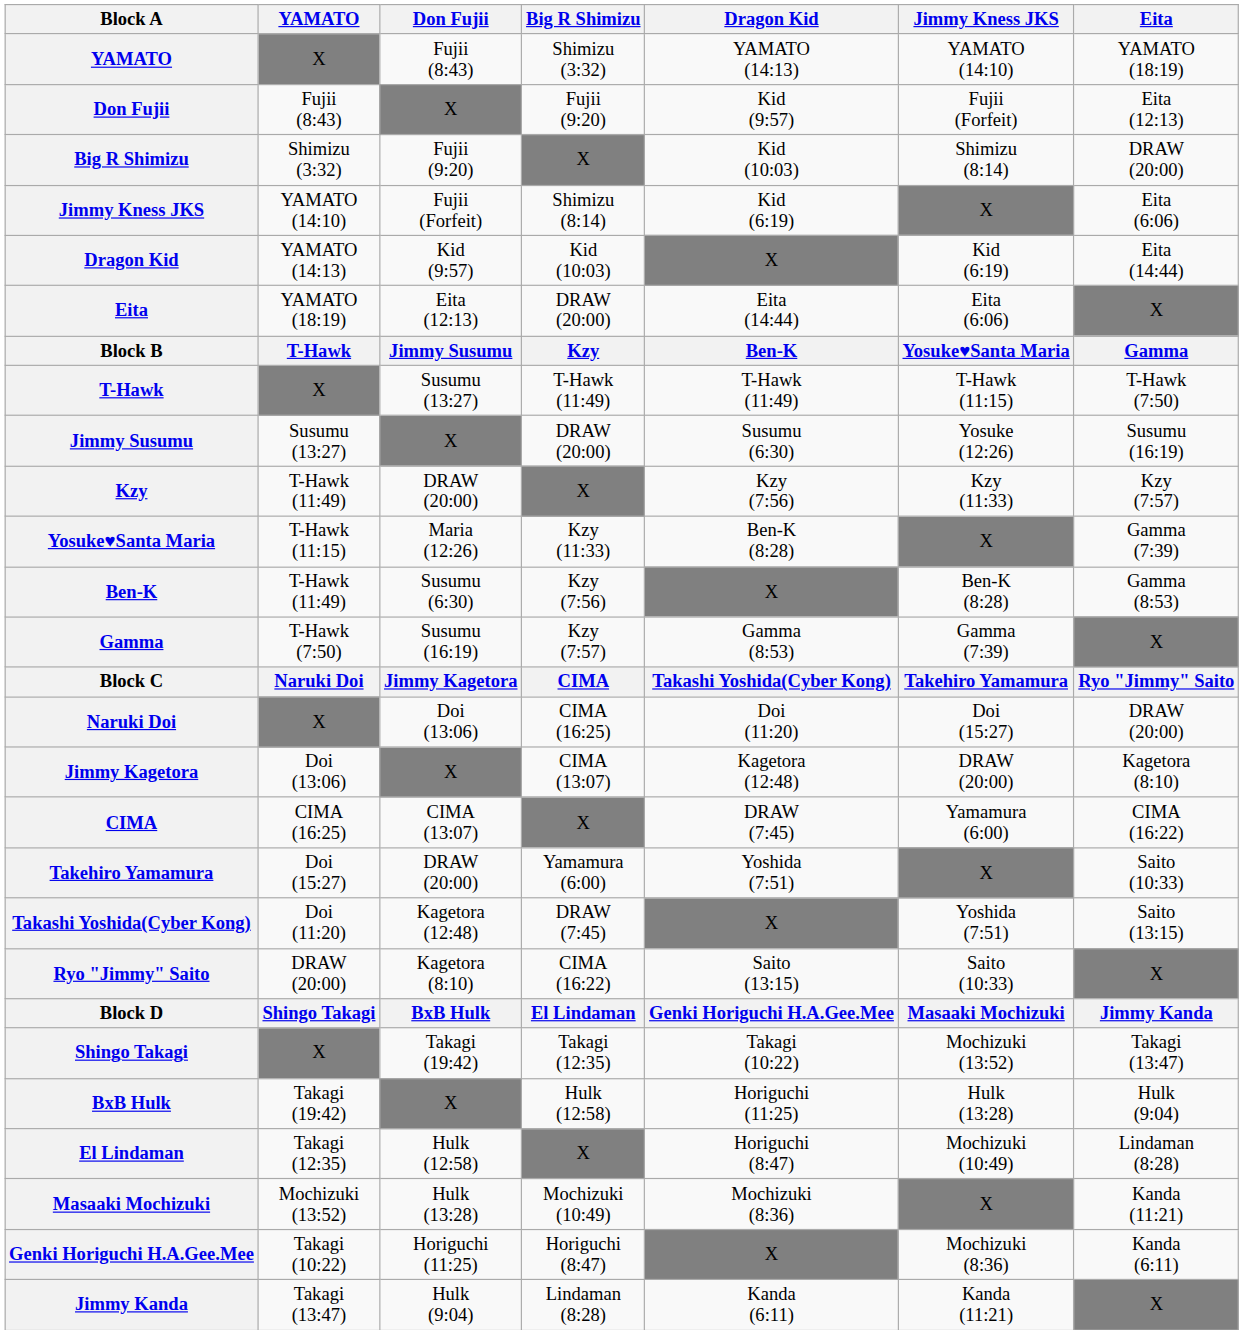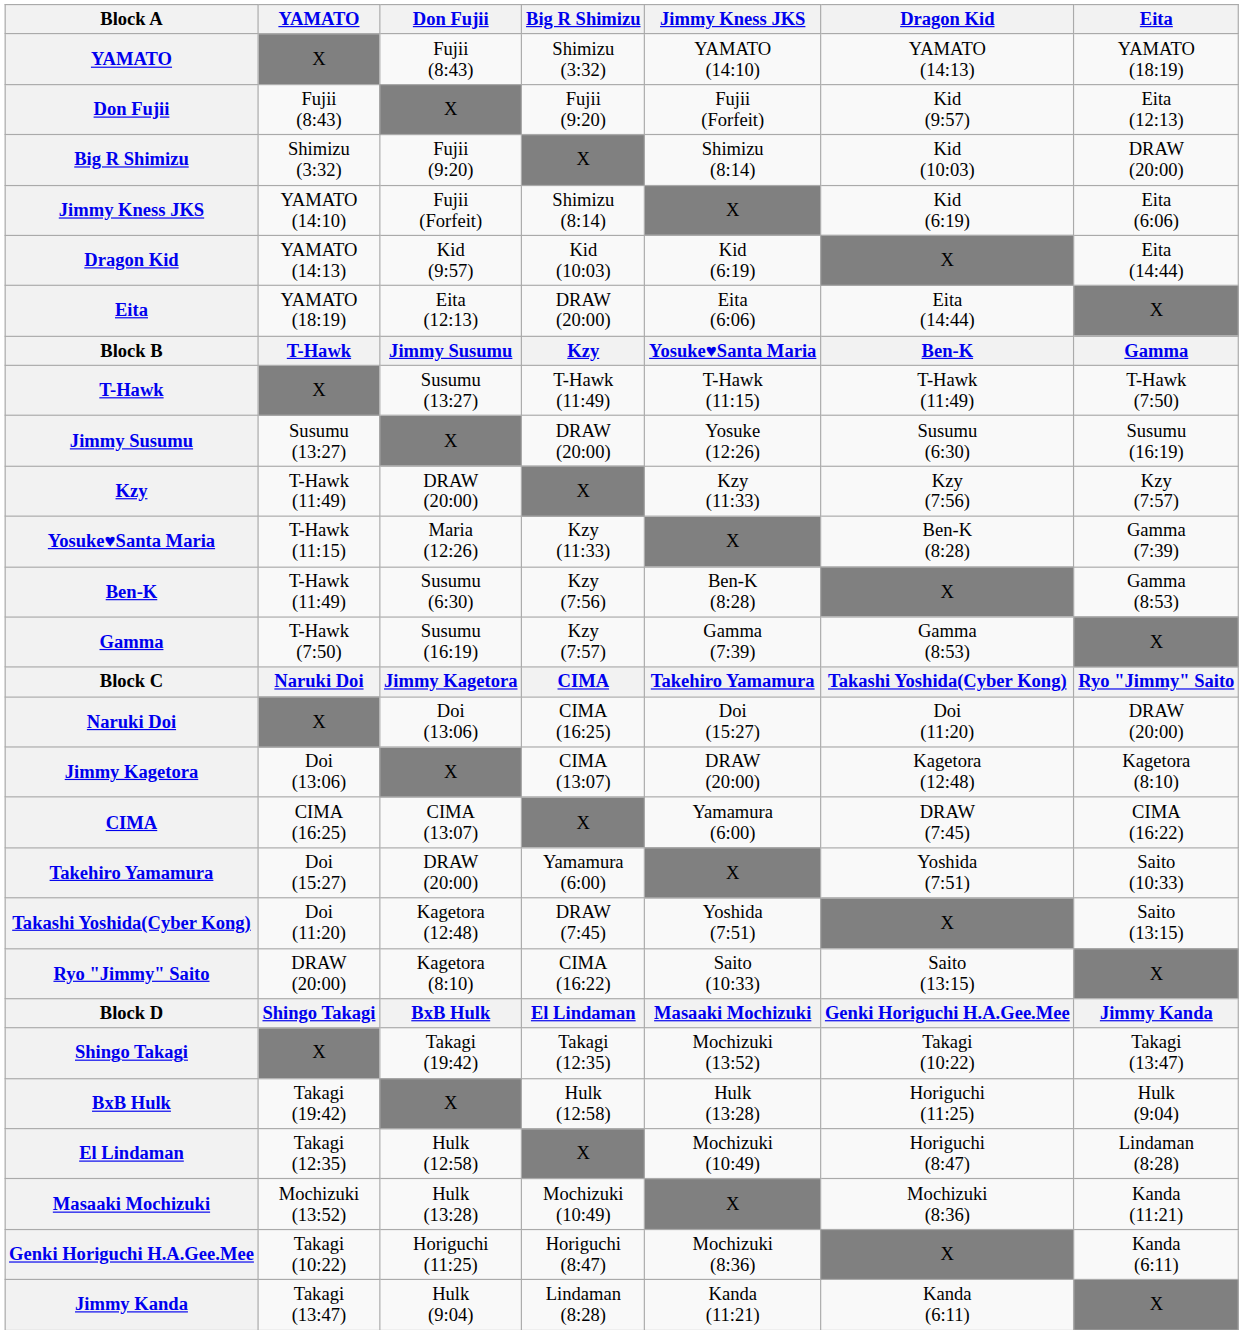columns swapped: Jimmy Kness JKS <-> Dragon Kid
